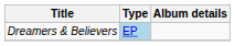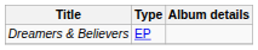Dreamers & Believers | Type: lightblue background -> no background
